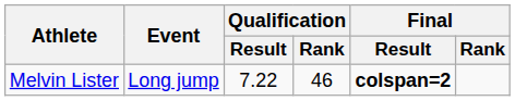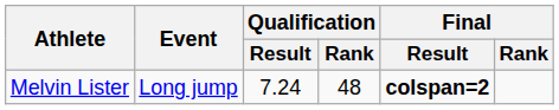Melvin Lister | Qualification / Result: 7.22 -> 7.24
Melvin Lister | Qualification / Rank: 46 -> 48
